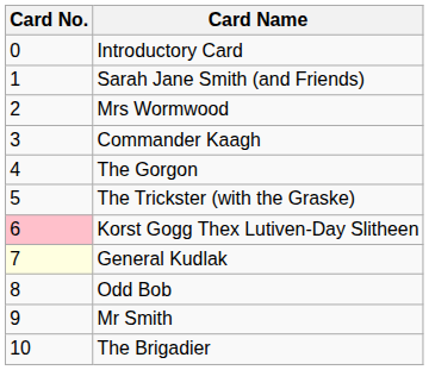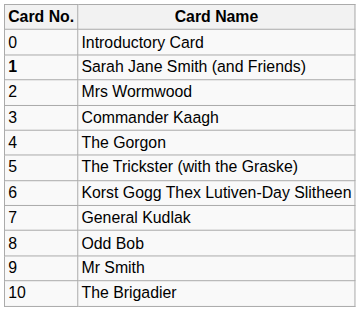Sarah Jane Smith (and Friends) | Card No.: normal -> bold
Korst Gogg Thex Lutiven-Day Slitheen | Card No.: pink background -> no background
General Kudlak | Card No.: lightyellow background -> no background
